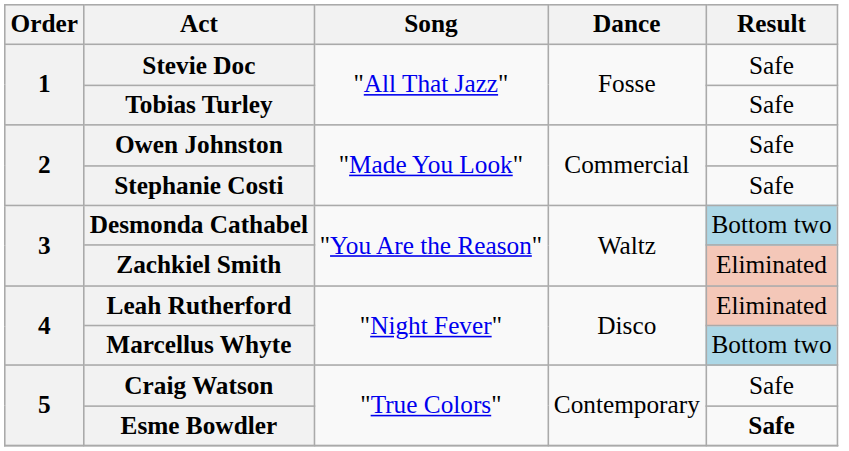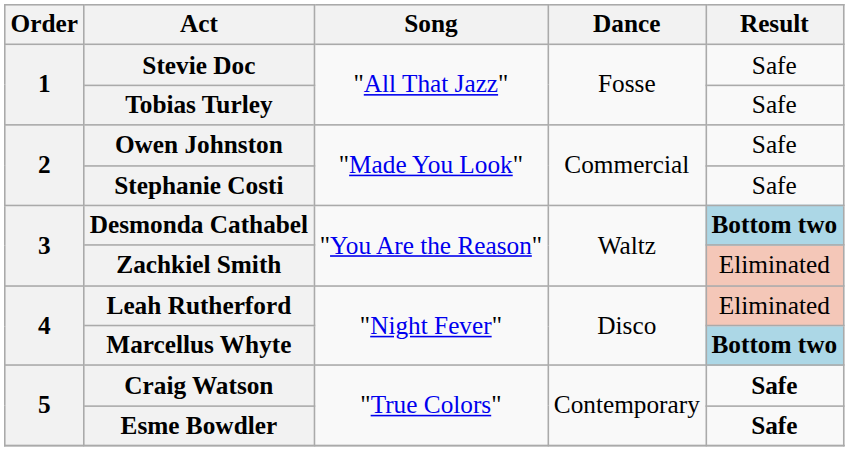Desmonda Cathabel | Result: normal -> bold
Marcellus Whyte | Result: normal -> bold
Craig Watson | Result: normal -> bold
